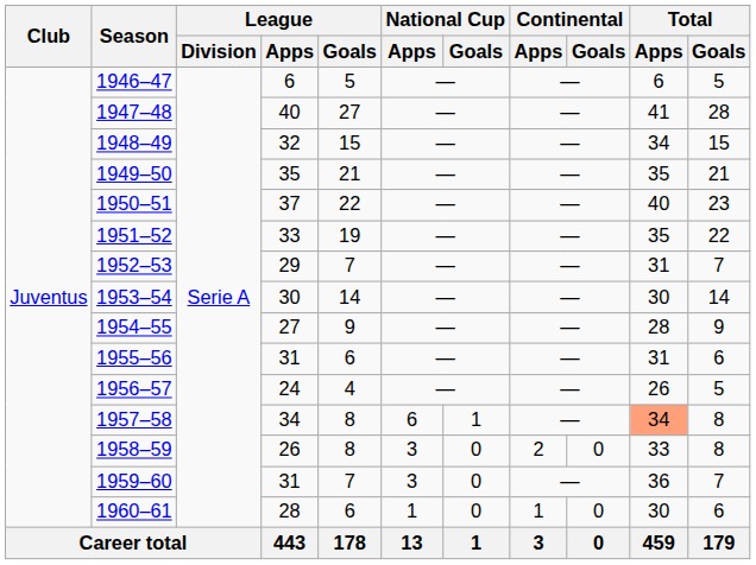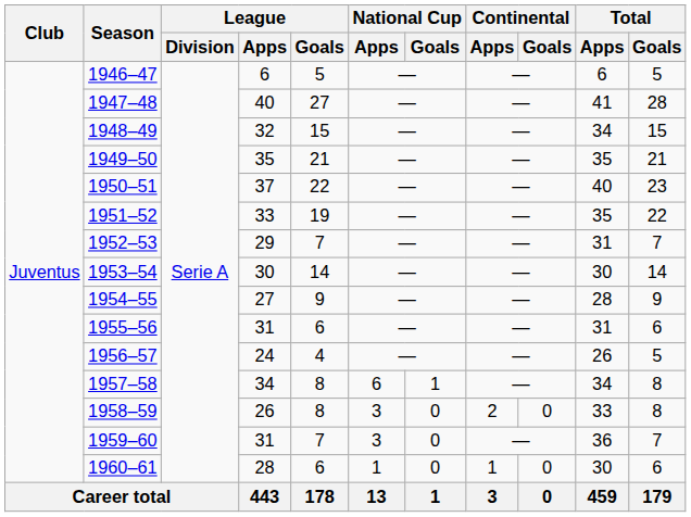1957–58 | Total / Apps: lightsalmon background -> no background
